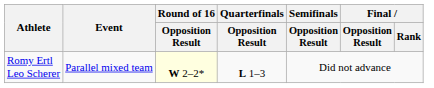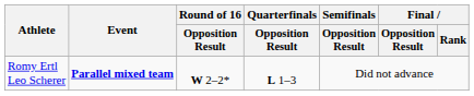Romy Ertl Leo Scherer | Event: normal -> bold
Romy Ertl Leo Scherer | Round of 16 / Opposition Result: lightyellow background -> no background
